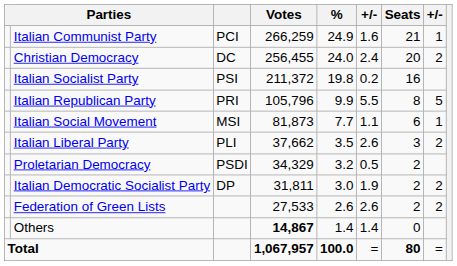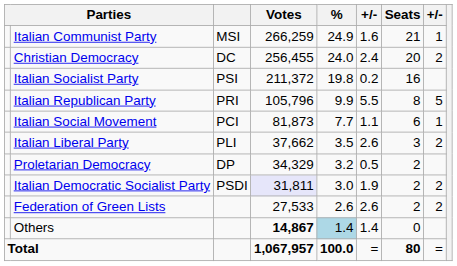Italian Communist Party | column 3: PCI -> MSI
Italian Social Movement | column 3: MSI -> PCI
Proletarian Democracy | column 3: PSDI -> DP
Italian Democratic Socialist Party | column 3: DP -> PSDI
Italian Democratic Socialist Party | Votes: no background -> lavender background
Others | %: no background -> lightblue background
